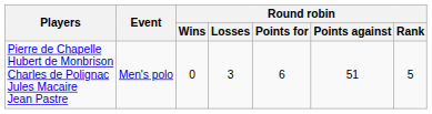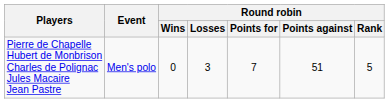row 3 | Round robin / Points for: 6 -> 7
